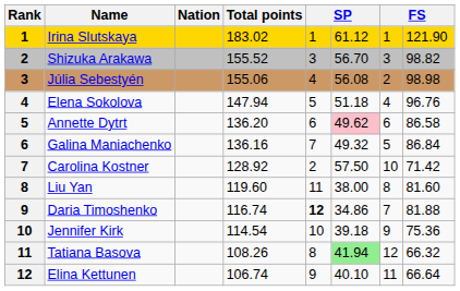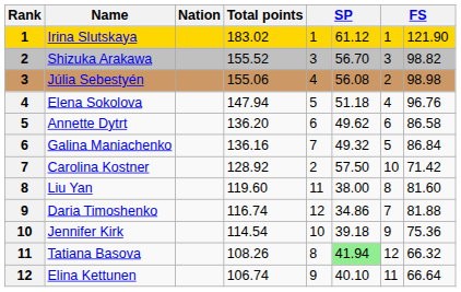Annette Dytrt | column 6: pink background -> no background
Daria Timoshenko | column 5: bold -> normal
